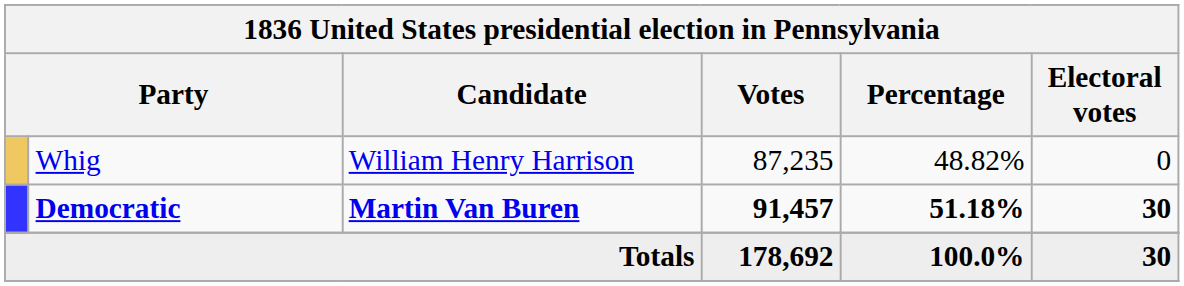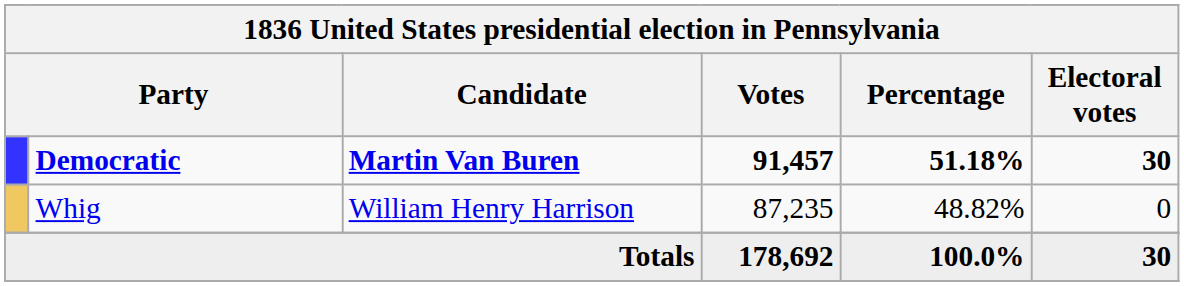rows swapped: Democratic <-> Whig
